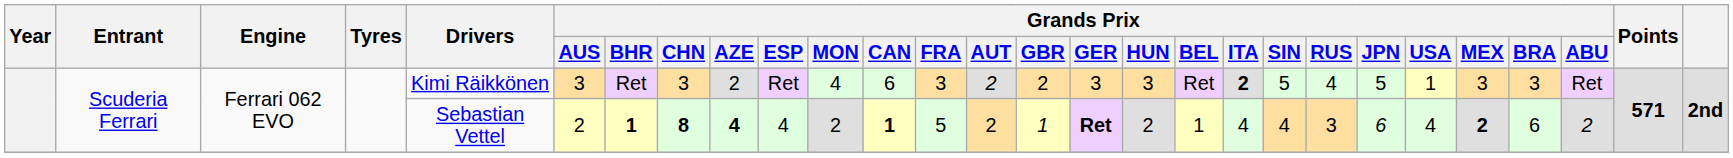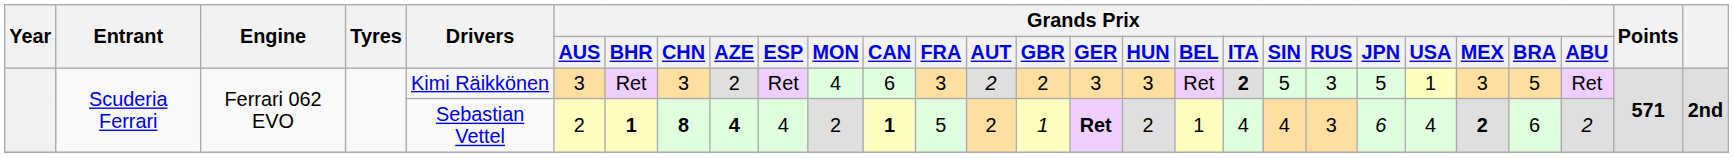row 3 | Grands Prix / RUS: 4 -> 3
row 3 | Grands Prix / BRA: 3 -> 5
